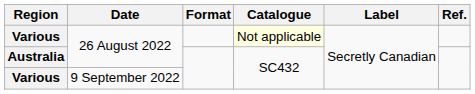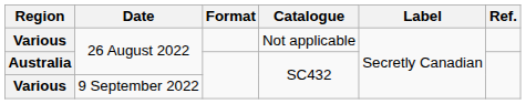Various / 26 August 2022 | Catalogue: lightyellow background -> no background
